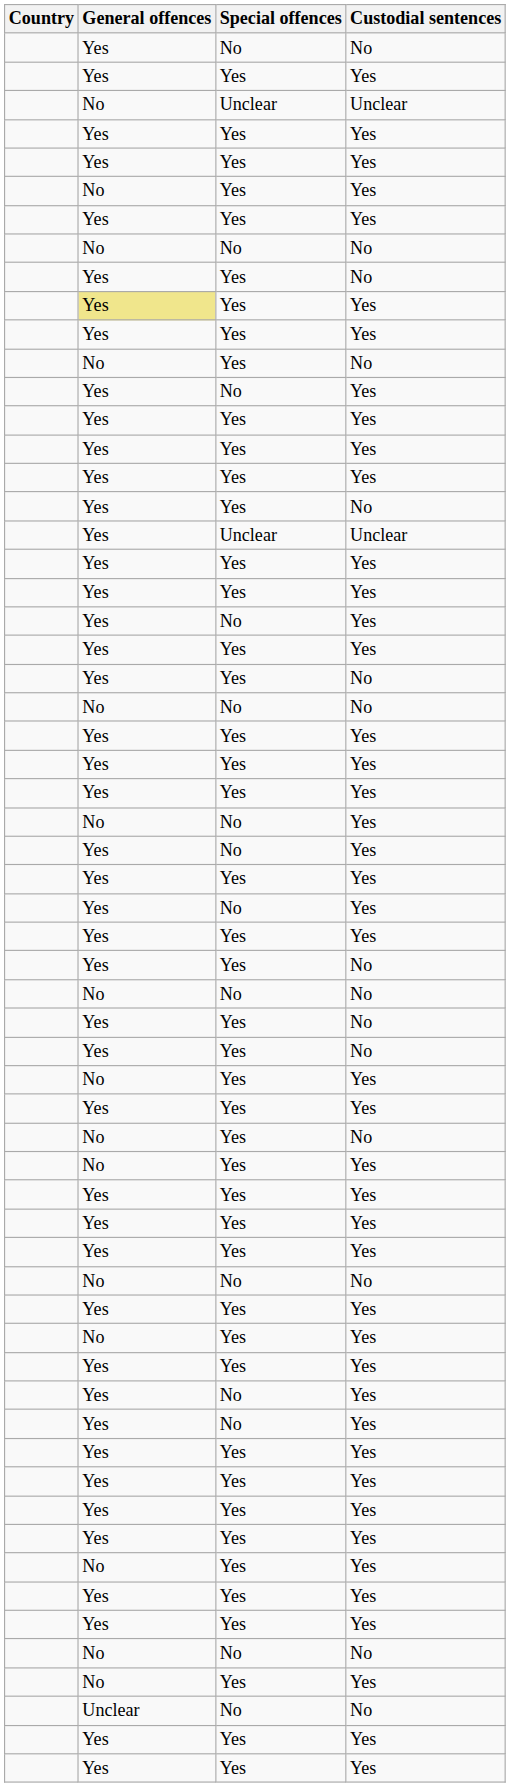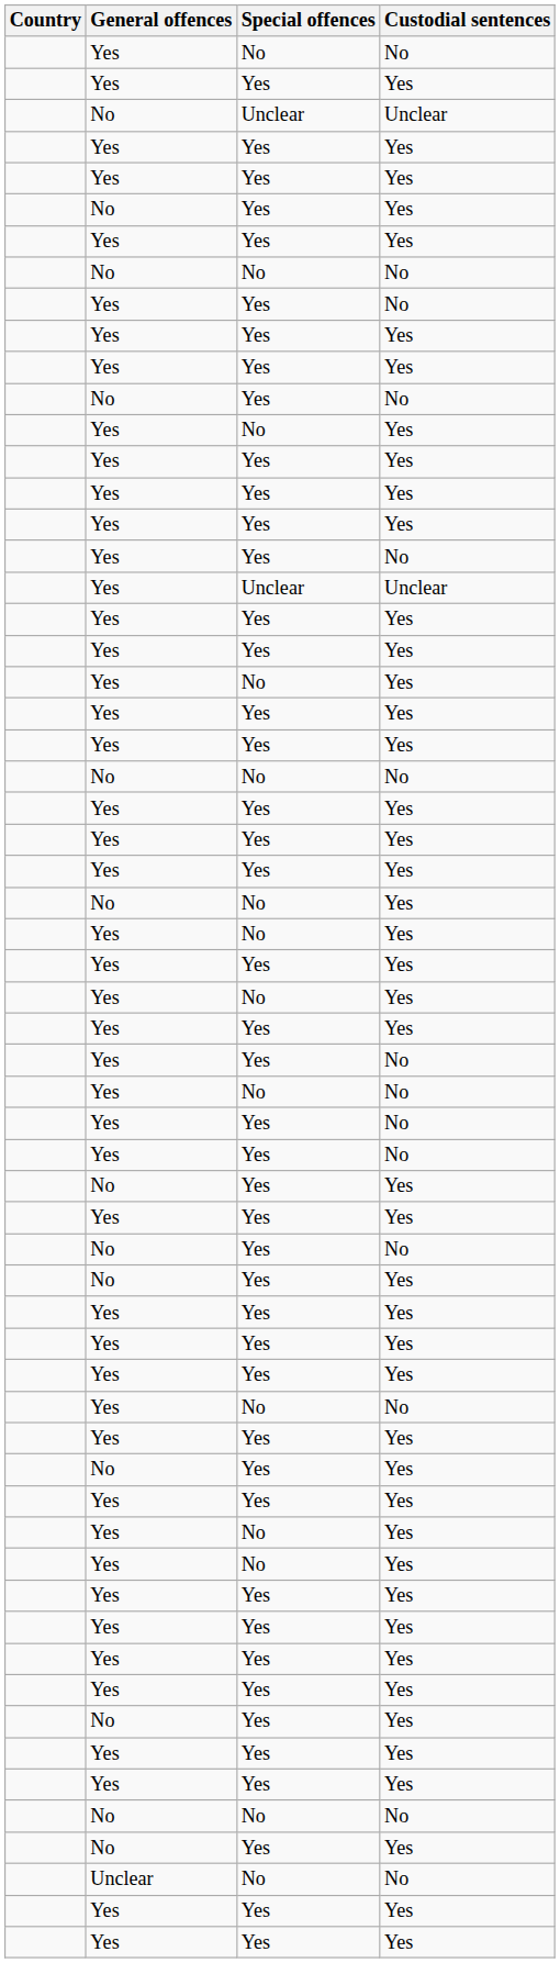row 11 | General offences: khaki background -> no background
row 24 | Custodial sentences: No -> Yes
row 35 | General offences: No -> Yes
row 45 | General offences: No -> Yes
